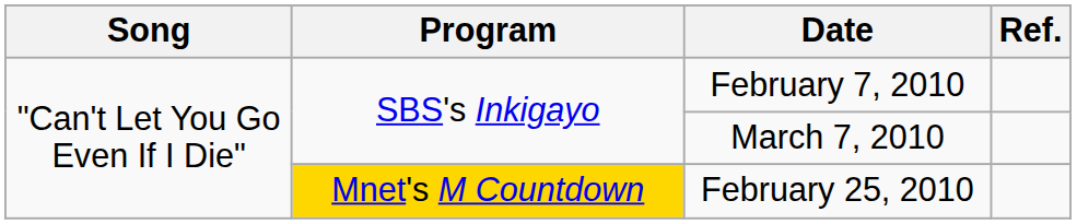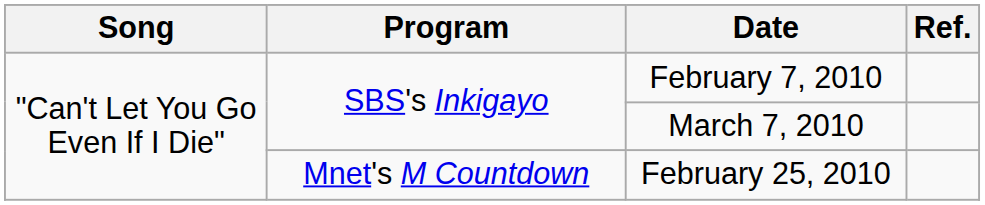February 25, 2010 | Program: gold background -> no background
